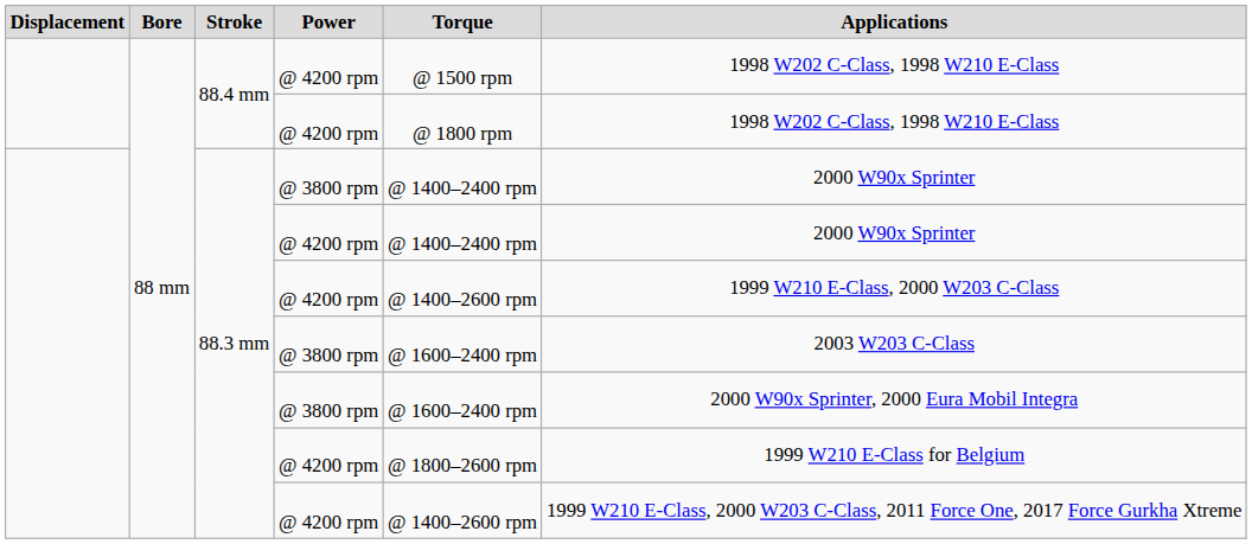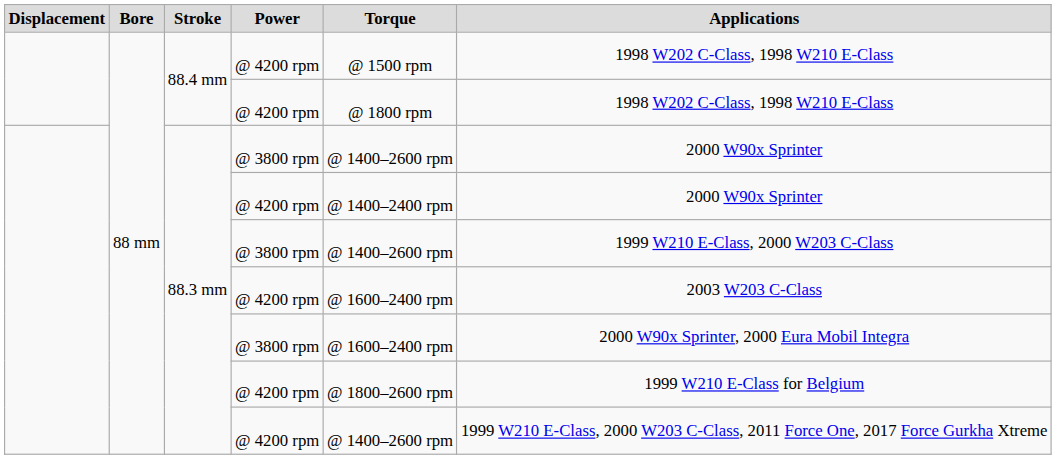row 4 | Torque: @ 1400–2400 rpm -> @ 1400–2600 rpm
row 6 | Power: @ 4200 rpm -> @ 3800 rpm
row 7 | Power: @ 3800 rpm -> @ 4200 rpm
